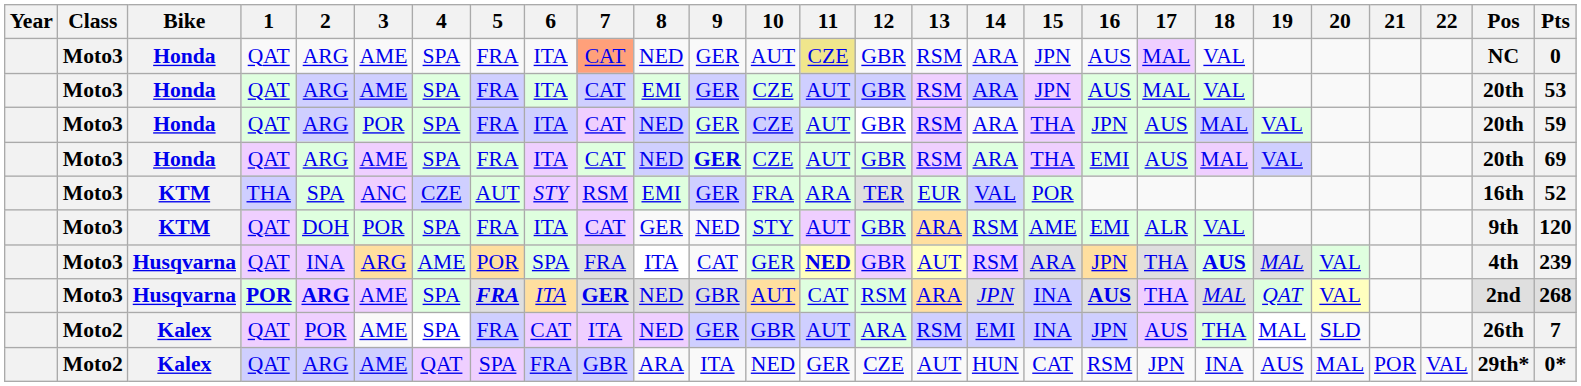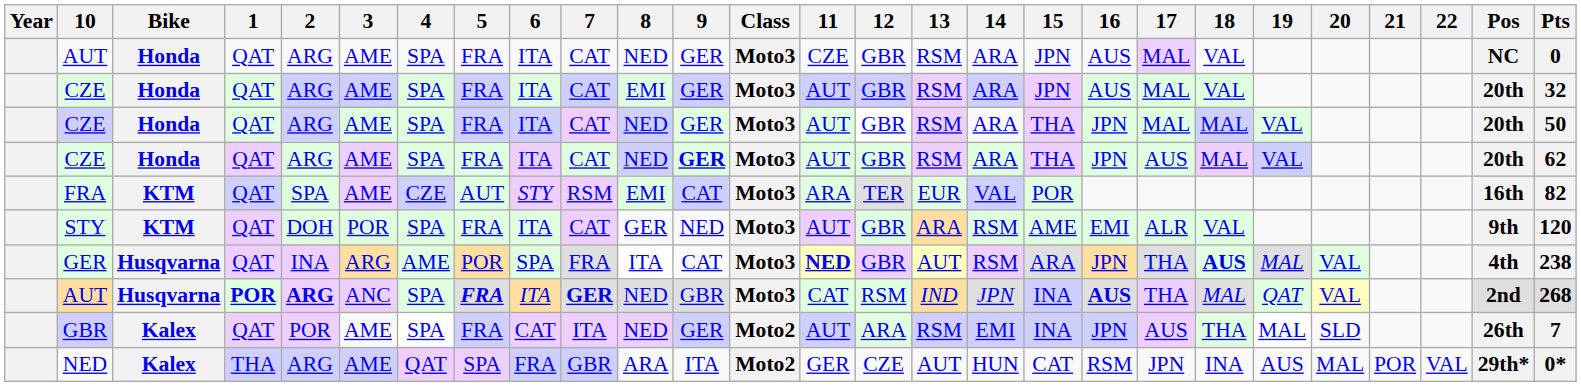columns swapped: Class <-> 10
row 2 | 7: lightsalmon background -> no background
row 2 | 11: khaki background -> no background
row 3 | Pts: 53 -> 32
row 4 | 3: POR -> AME
row 4 | 17: AUS -> MAL
row 4 | Pts: 59 -> 50
row 5 | 16: EMI -> JPN
row 5 | Pts: 69 -> 62
row 6 | 1: THA -> QAT
row 6 | 3: ANC -> AME
row 6 | 9: GER -> CAT
row 6 | Pts: 52 -> 82
row 8 | Pts: 239 -> 238
row 9 | 3: AME -> ANC
row 9 | 13: ARA -> IND
row 11 | 1: QAT -> THA
